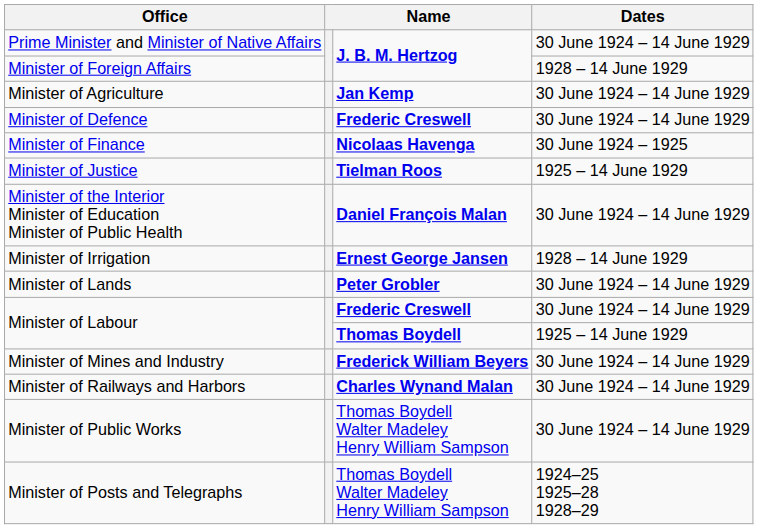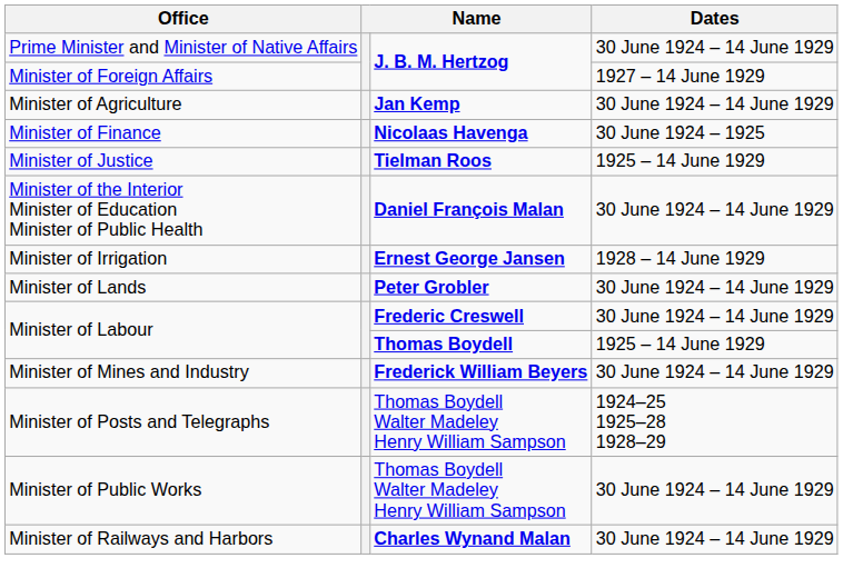Minister of Foreign Affairs | Dates: 1928 – 14 June 1929 -> 1927 – 14 June 1929
- row: Minister of Defence | Frederic Creswell | 30 June 1924 – 14 June 1929
rows swapped: Minister of Railways and Harbors <-> Minister of Posts and Telegraphs
